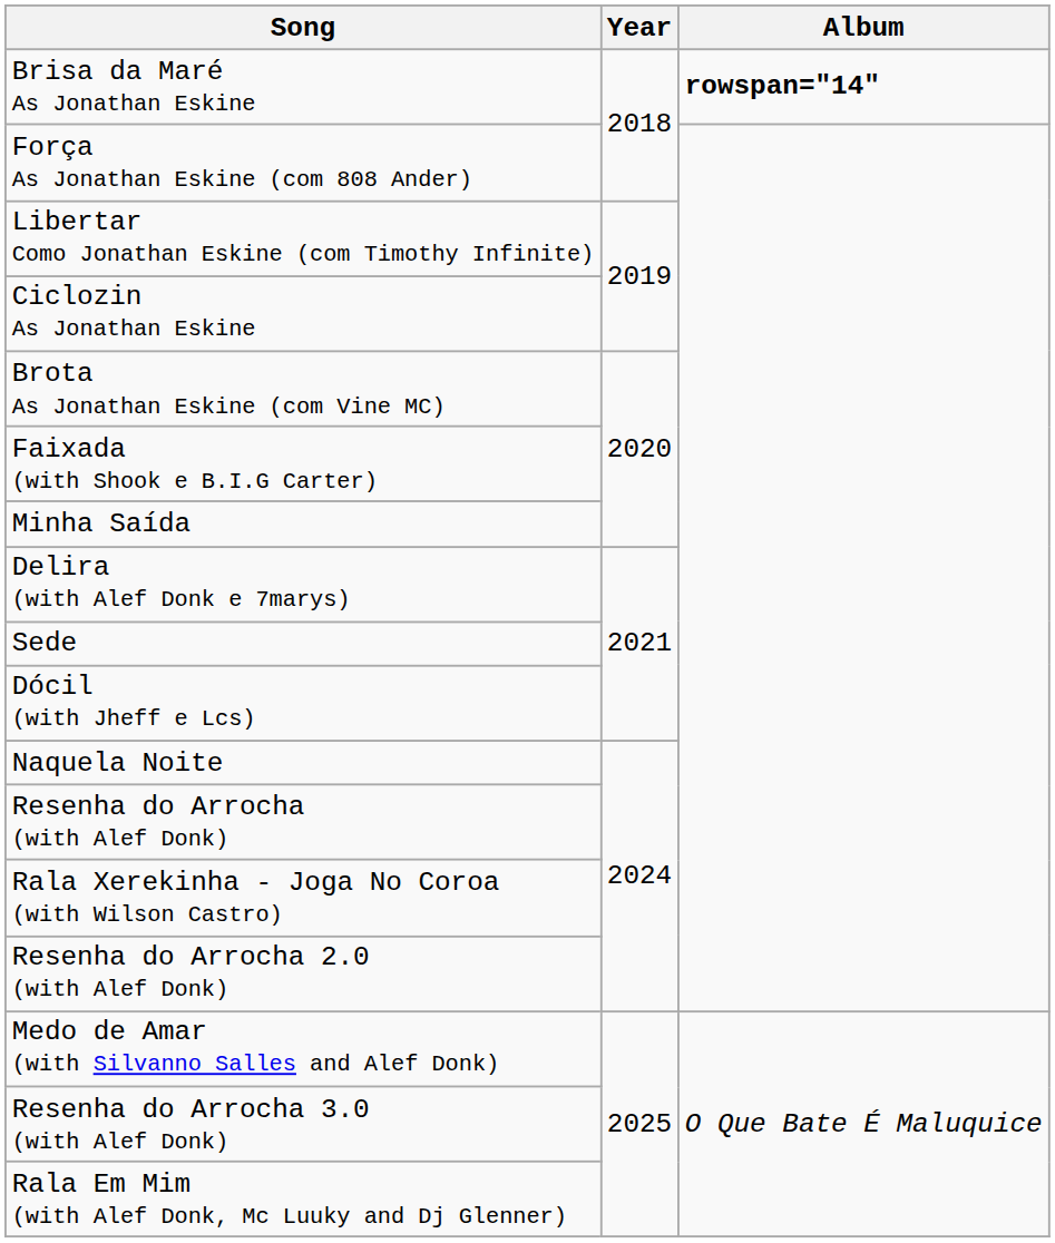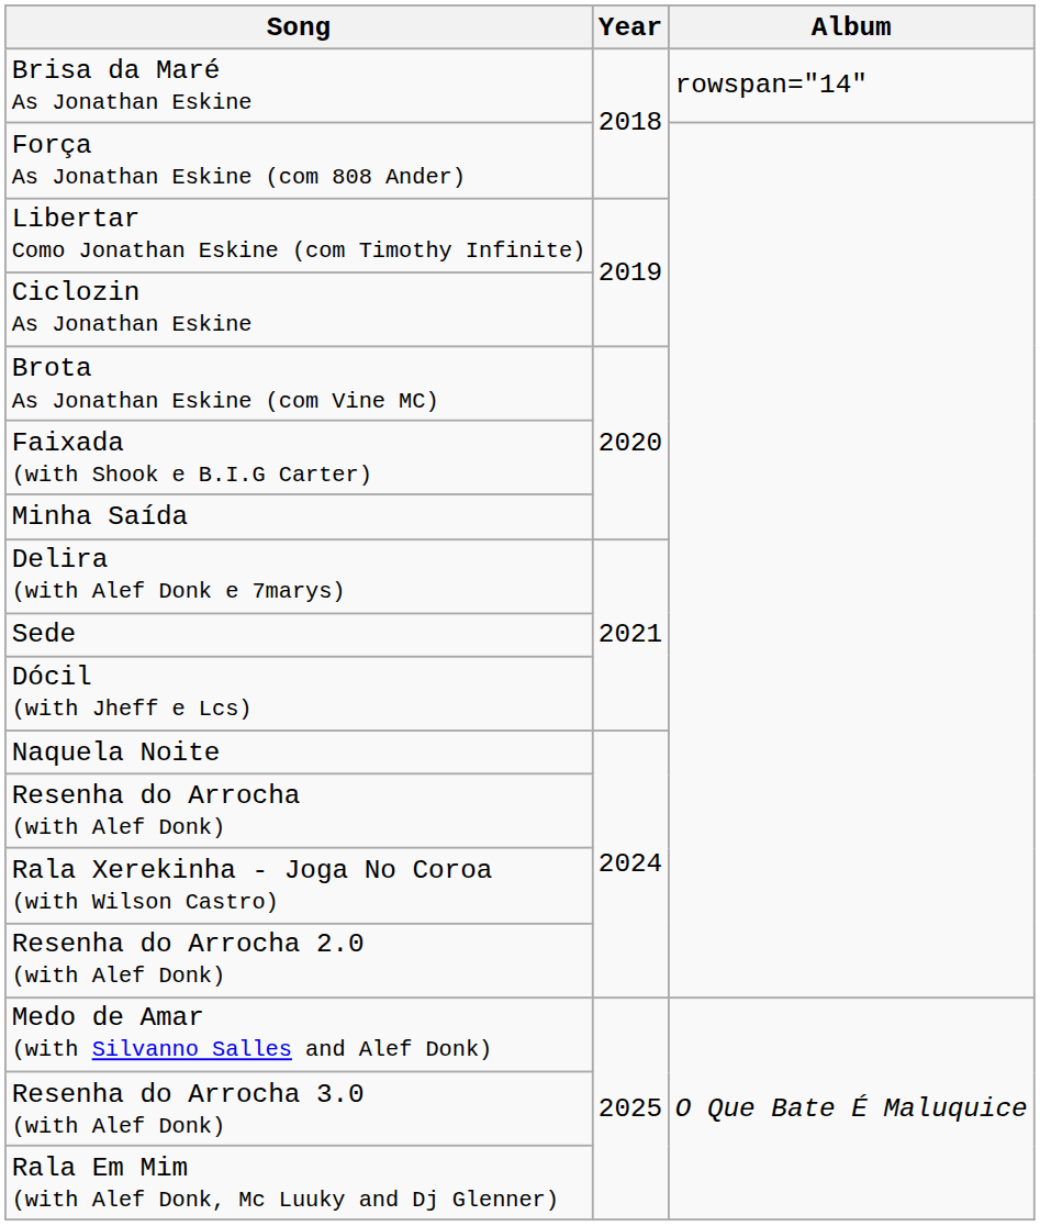Brisa da Maré As Jonathan Eskine | Album: bold -> normal
